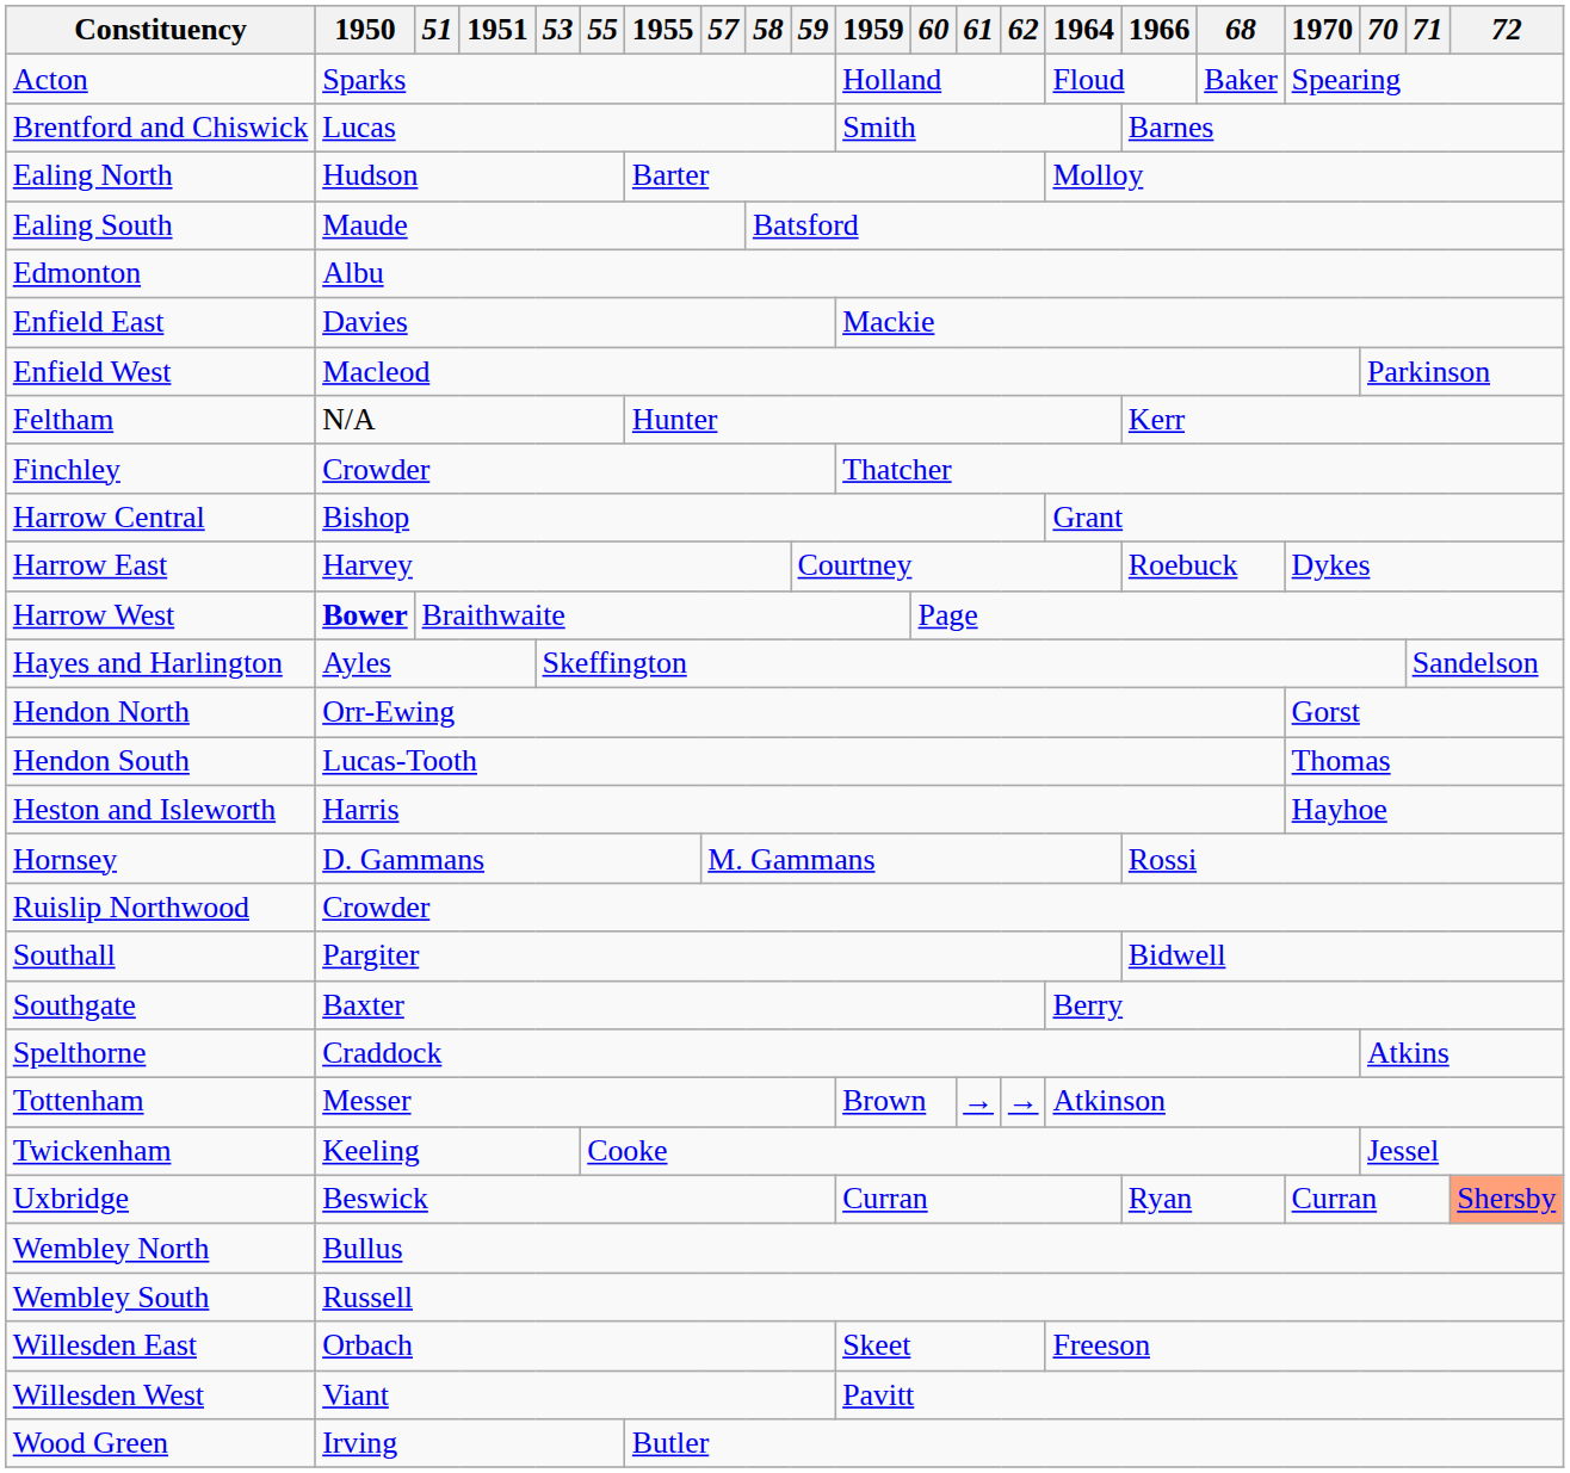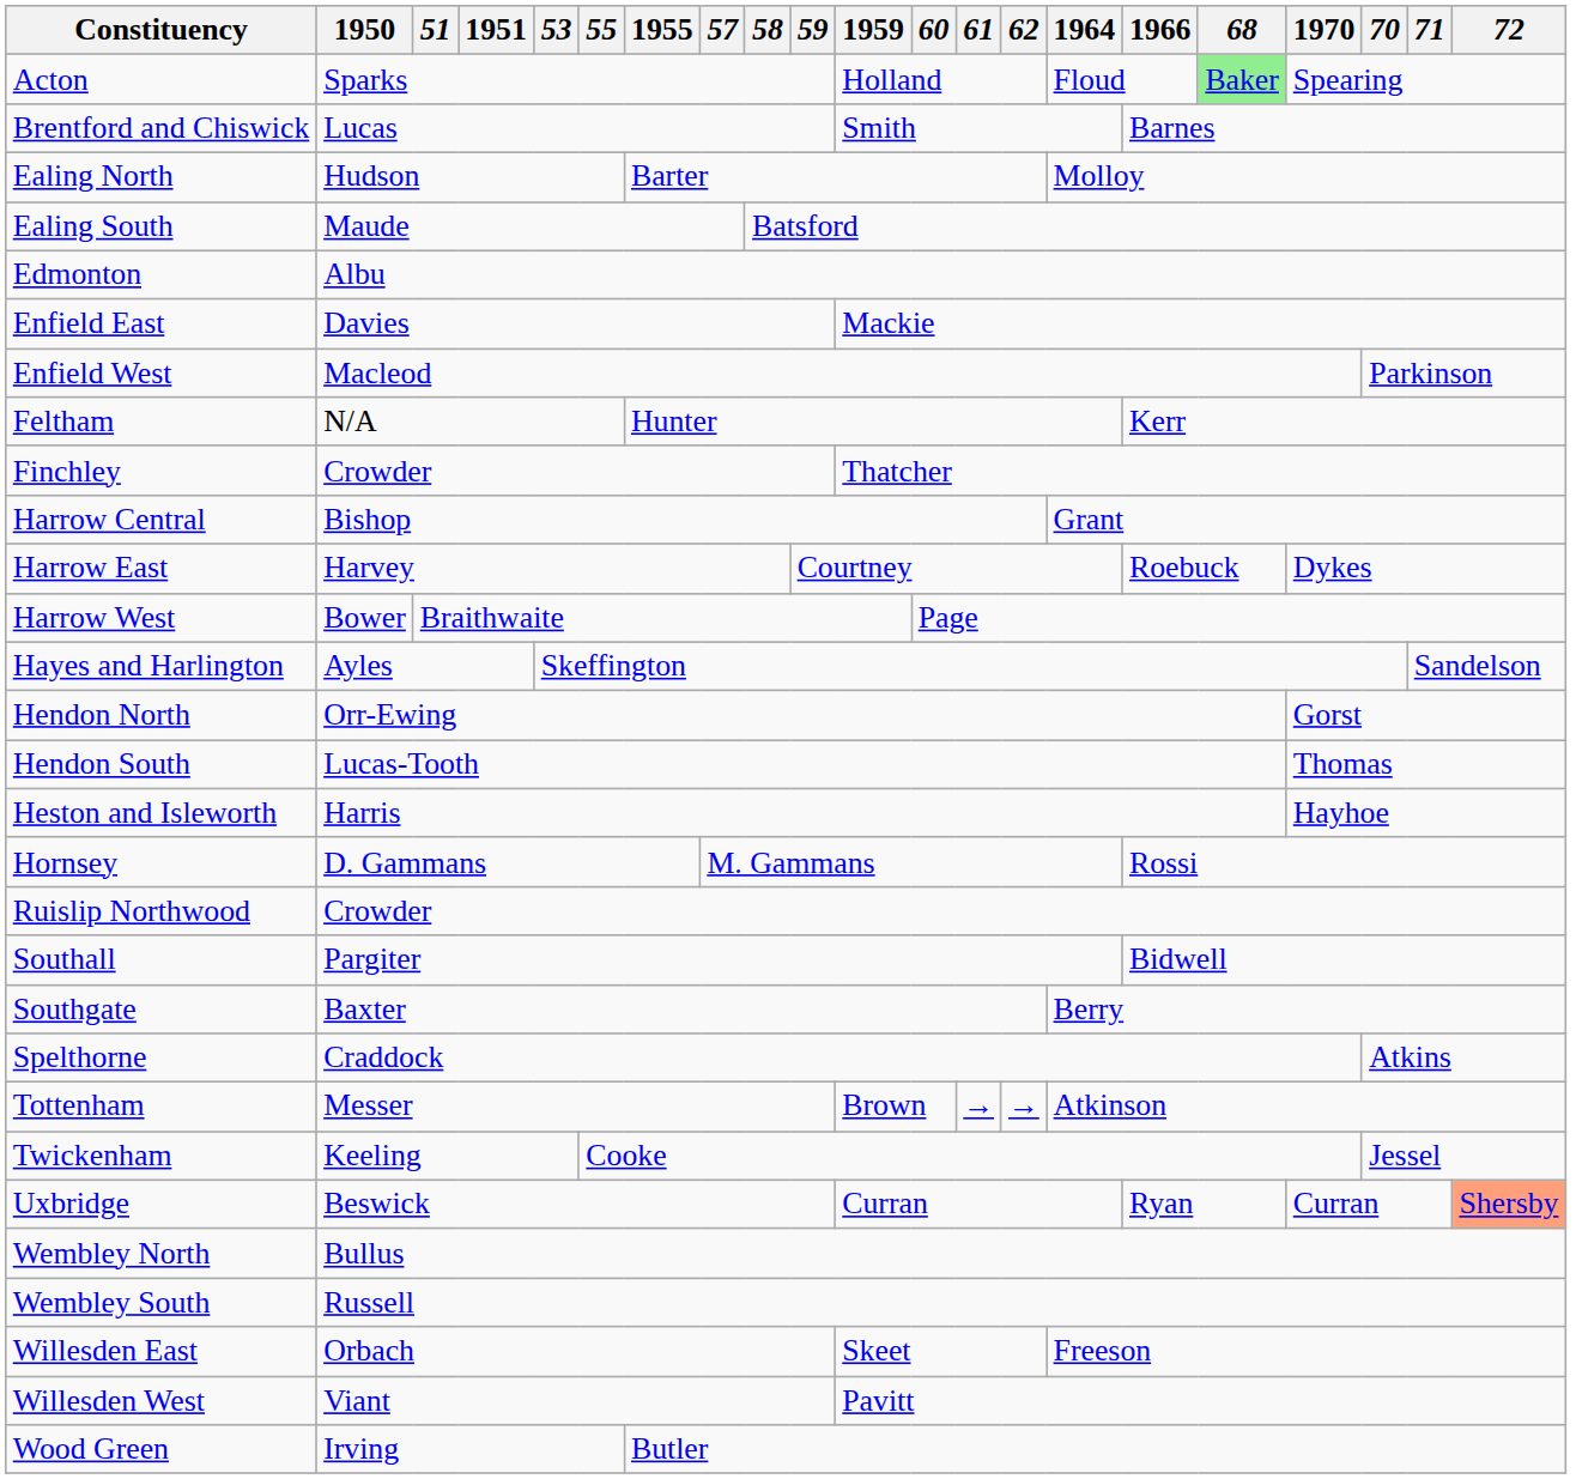Acton | 68: no background -> lightgreen background
Harrow West | 1950: bold -> normal
